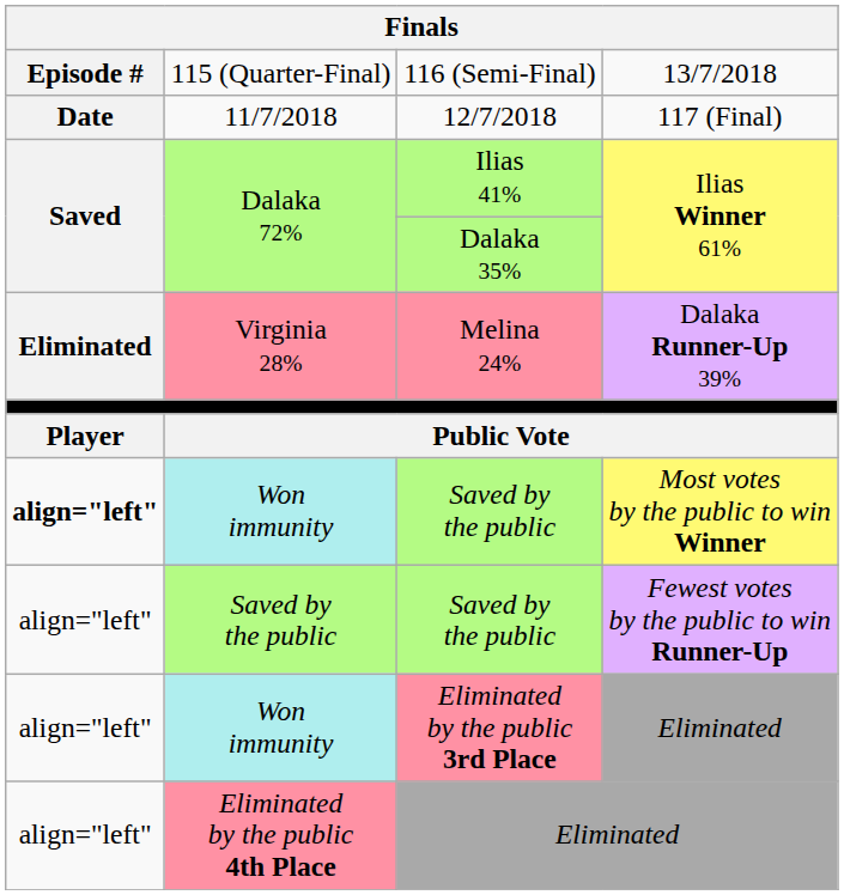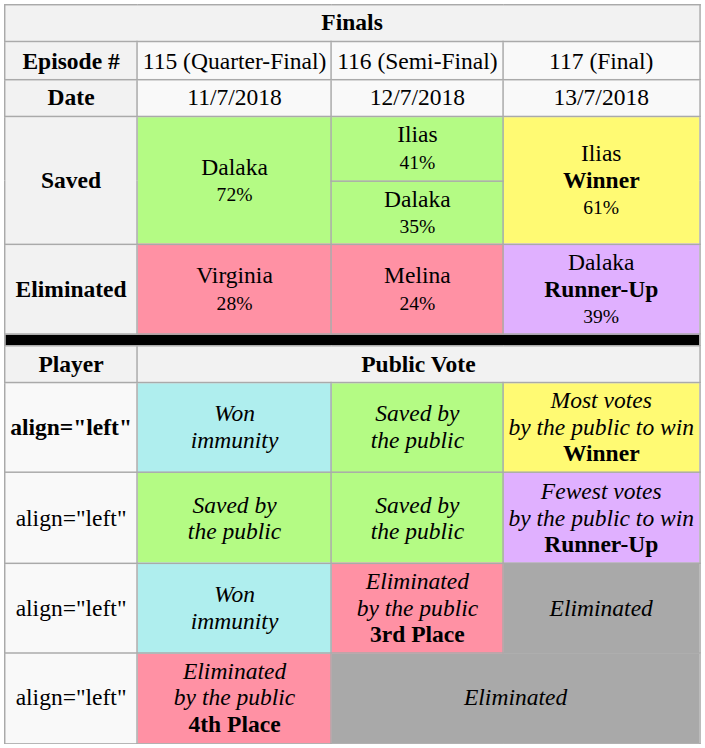116 (Semi-Final) | column 4: 13/7/2018 -> 117 (Final)
12/7/2018 | column 4: 117 (Final) -> 13/7/2018
